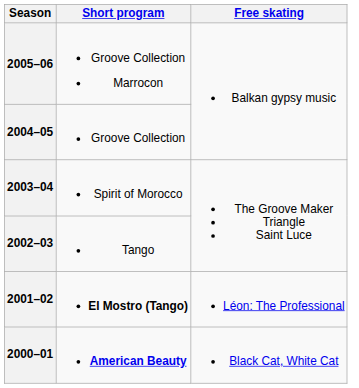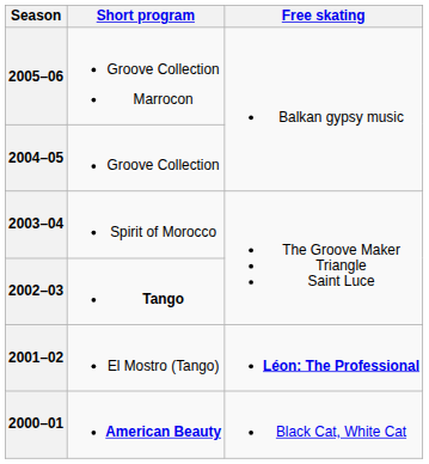2002–03 | Short program: normal -> bold
2001–02 | Short program: bold -> normal
2001–02 | Free skating: normal -> bold
